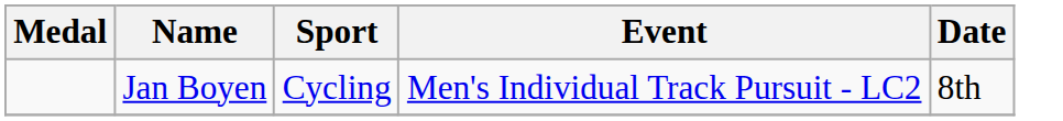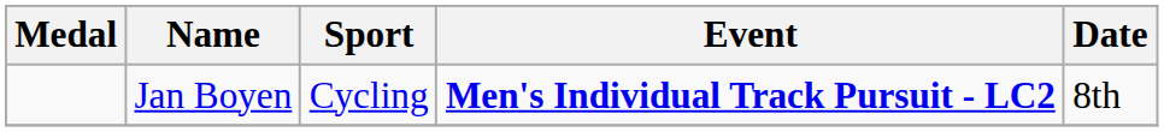Jan Boyen | Event: normal -> bold
